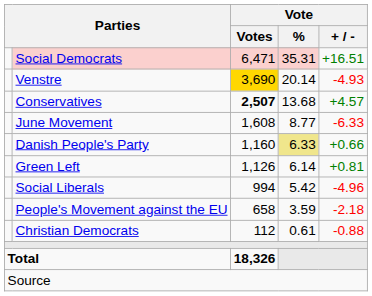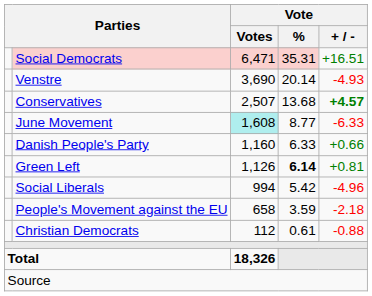Venstre | Vote / Votes: gold background -> no background
Conservatives | Vote / Votes: bold -> normal
Conservatives | Vote / + / -: normal -> bold
June Movement | Vote / Votes: no background -> paleturquoise background
Danish People's Party | Vote / %: khaki background -> no background
Green Left | Vote / %: normal -> bold
